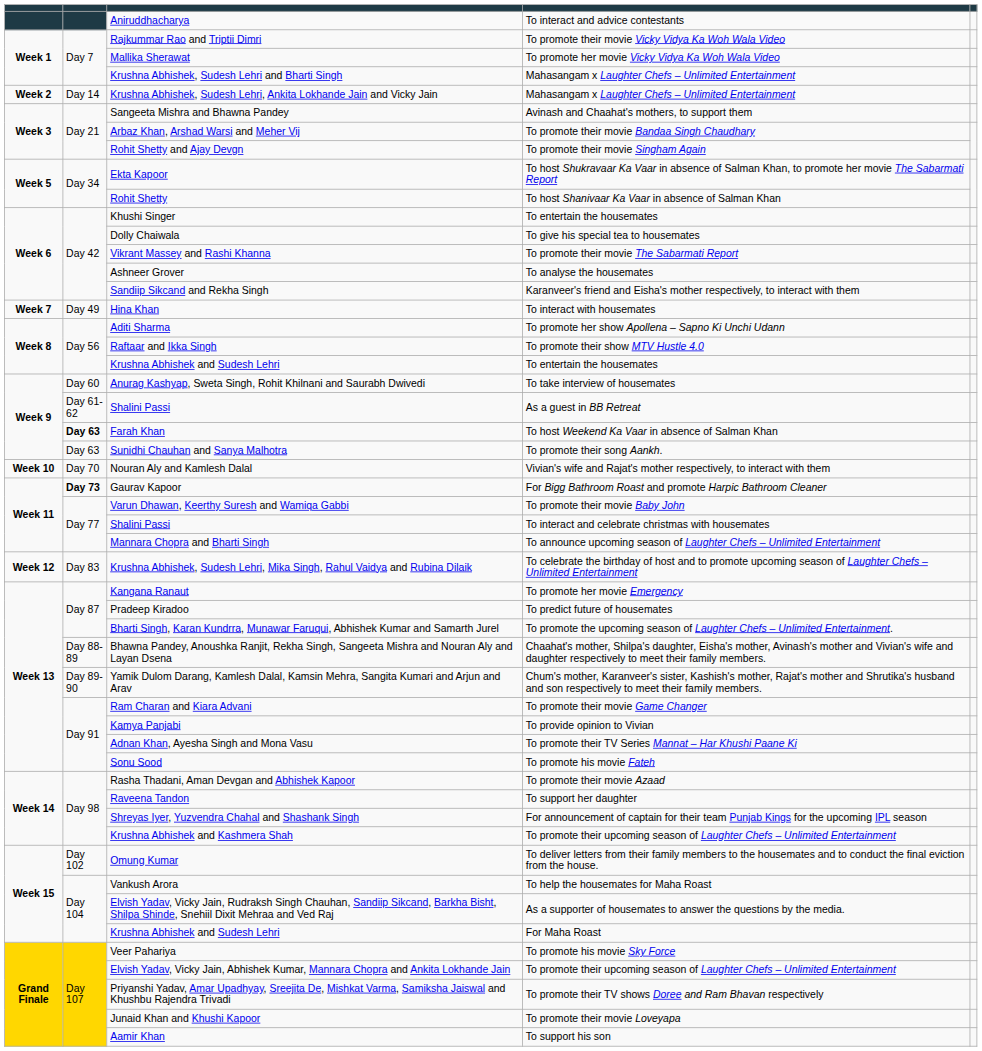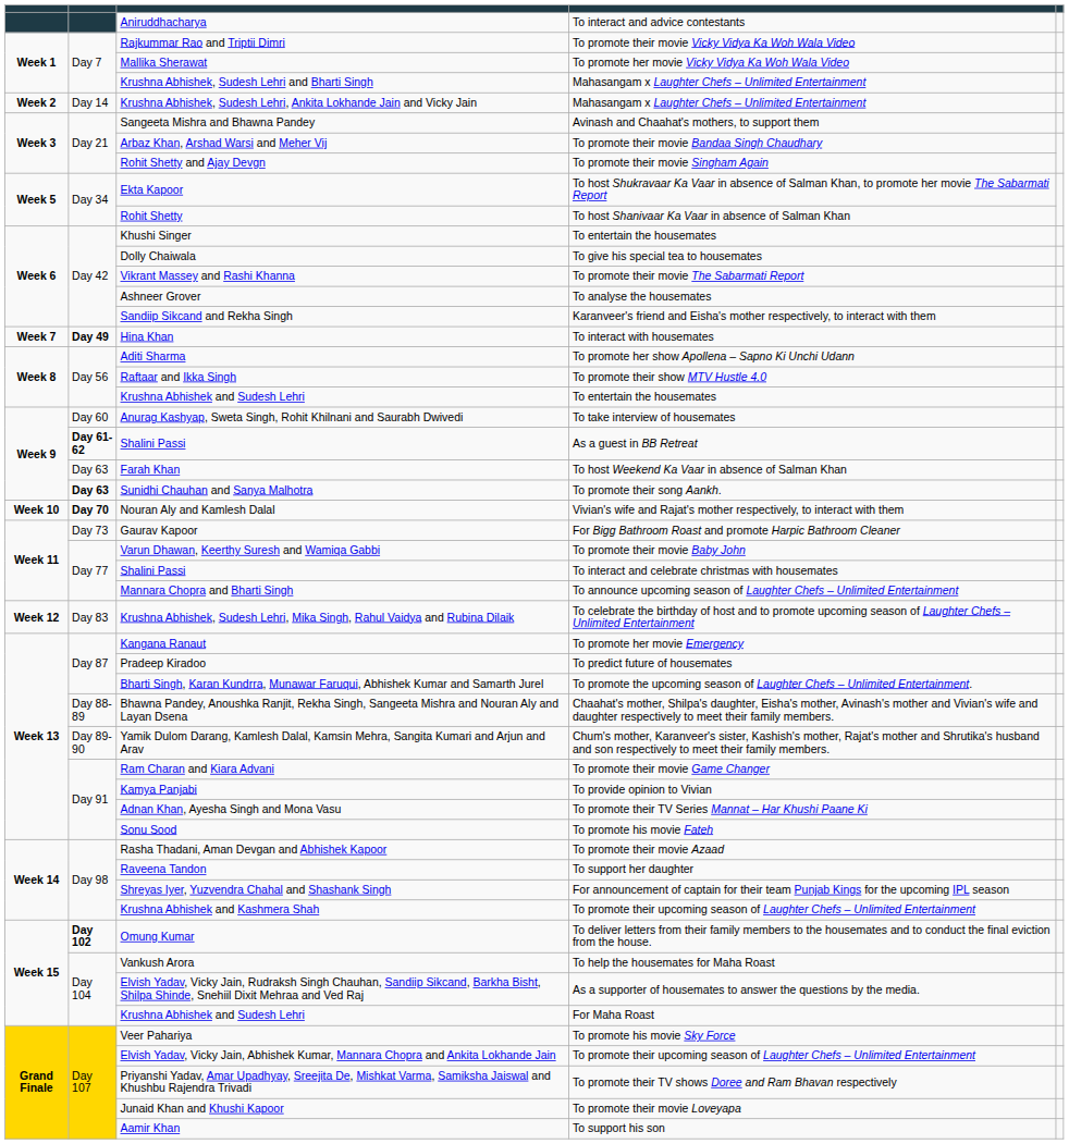Hina Khan | column 2: normal -> bold
Shalini Passi / As a guest in BB Retreat | column 2: normal -> bold
Farah Khan | column 2: bold -> normal
Sunidhi Chauhan and Sanya Malhotra | column 2: normal -> bold
Nouran Aly and Kamlesh Dalal | column 2: normal -> bold
Gaurav Kapoor | column 2: bold -> normal
Omung Kumar | column 2: normal -> bold
